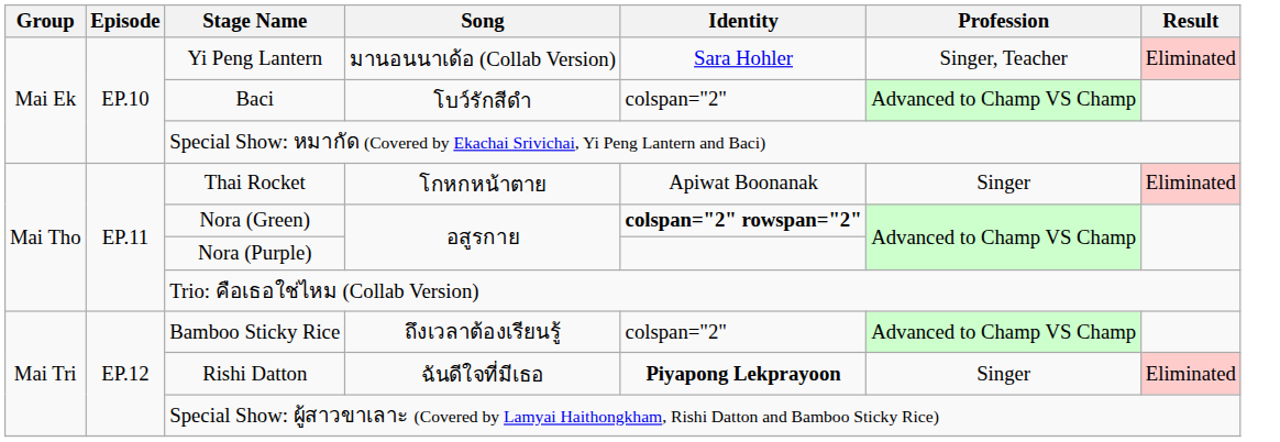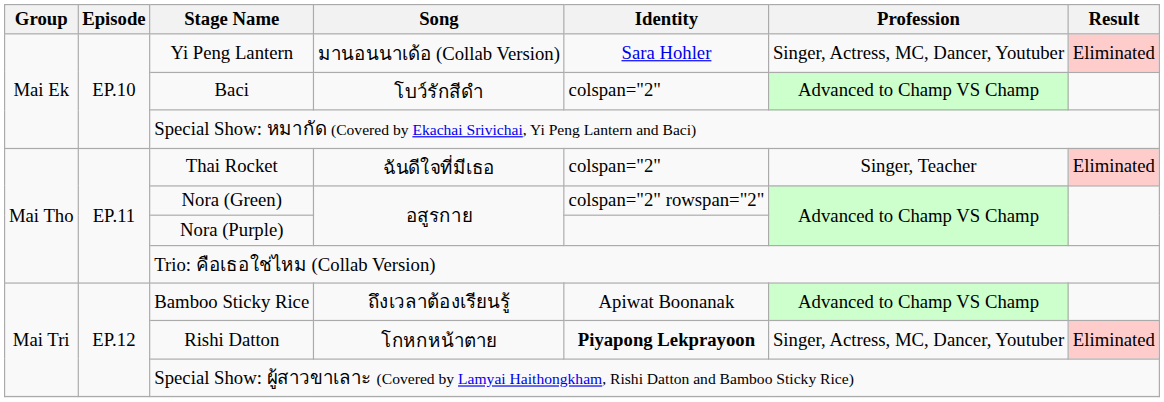Yi Peng Lantern | Profession: Singer, Teacher -> Singer, Actress, MC, Dancer, Youtuber
Thai Rocket | Song: โกหกหน้าตาย -> ฉันดีใจที่มีเธอ
Thai Rocket | Identity: Apiwat Boonanak -> colspan="2"
Thai Rocket | Profession: Singer -> Singer, Teacher
Nora (Green) | Identity: bold -> normal
Bamboo Sticky Rice | Identity: colspan="2" -> Apiwat Boonanak
Rishi Datton | Song: ฉันดีใจที่มีเธอ -> โกหกหน้าตาย
Rishi Datton | Profession: Singer -> Singer, Actress, MC, Dancer, Youtuber
